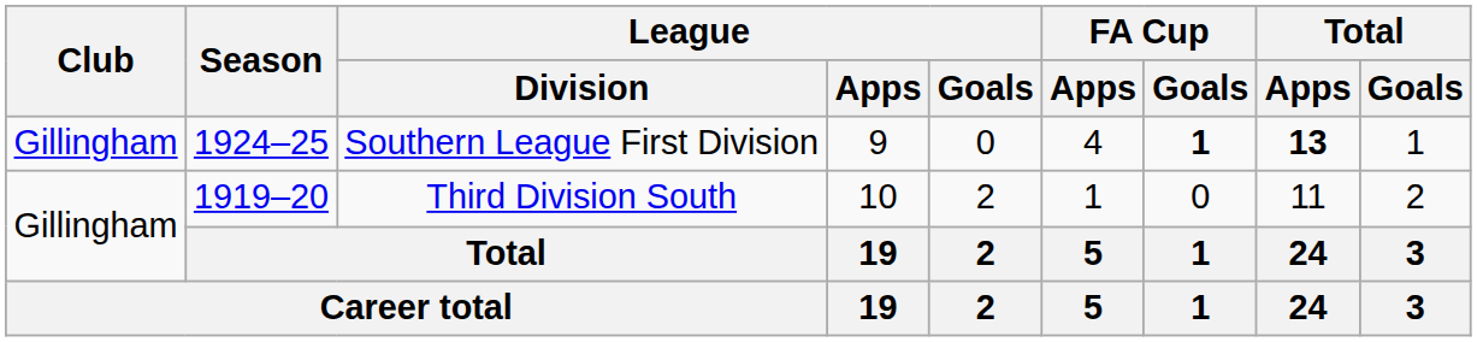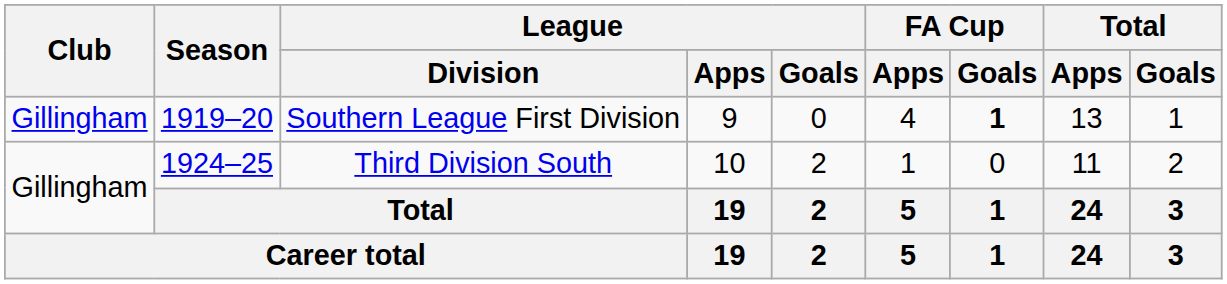Southern League First Division | Season: 1924–25 -> 1919–20
Southern League First Division | Total / Apps: bold -> normal
Third Division South | Season: 1919–20 -> 1924–25
